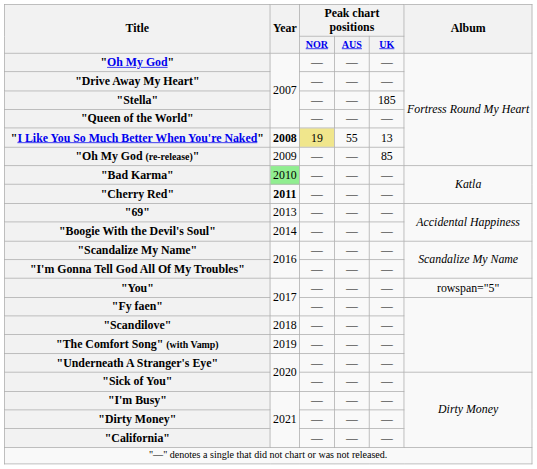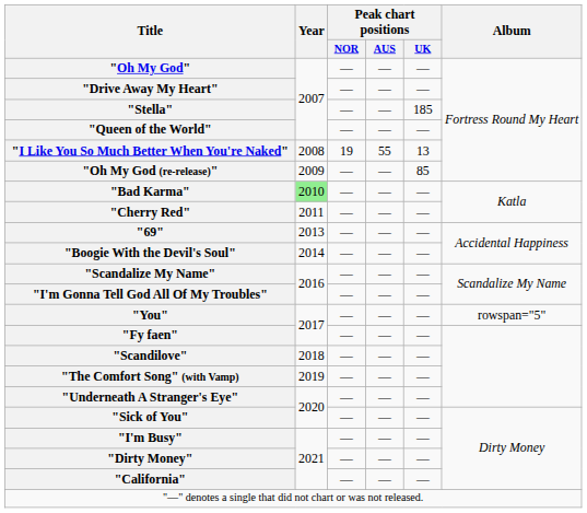"I Like You So Much Better When You're Naked" | Year: bold -> normal
"I Like You So Much Better When You're Naked" | Peak chart positions / NOR: khaki background -> no background
"Cherry Red" | Year: bold -> normal
